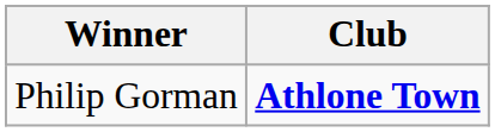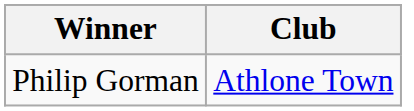Philip Gorman | Club: bold -> normal
